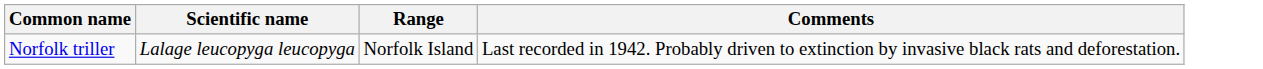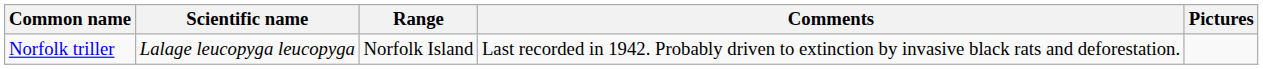+ column: Pictures
